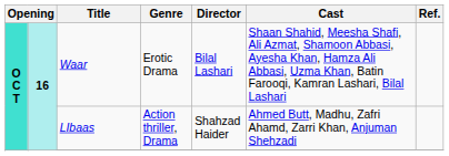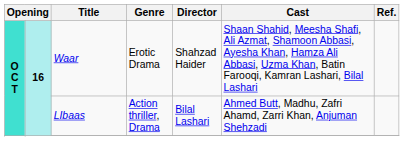Waar | Director: Bilal Lashari -> Shahzad Haider
LIbaas | Director: Shahzad Haider -> Bilal Lashari
